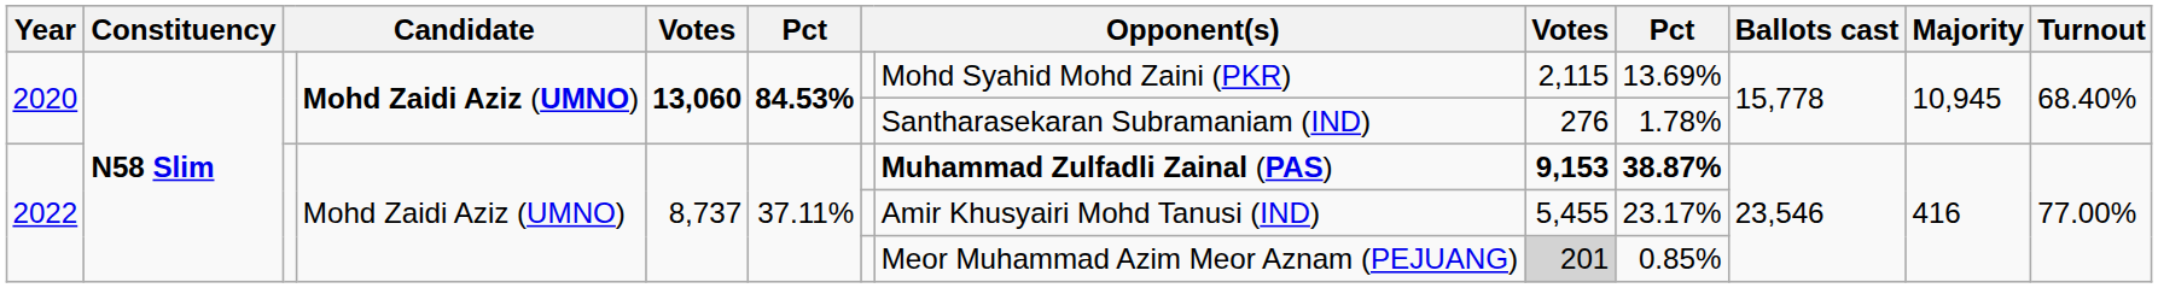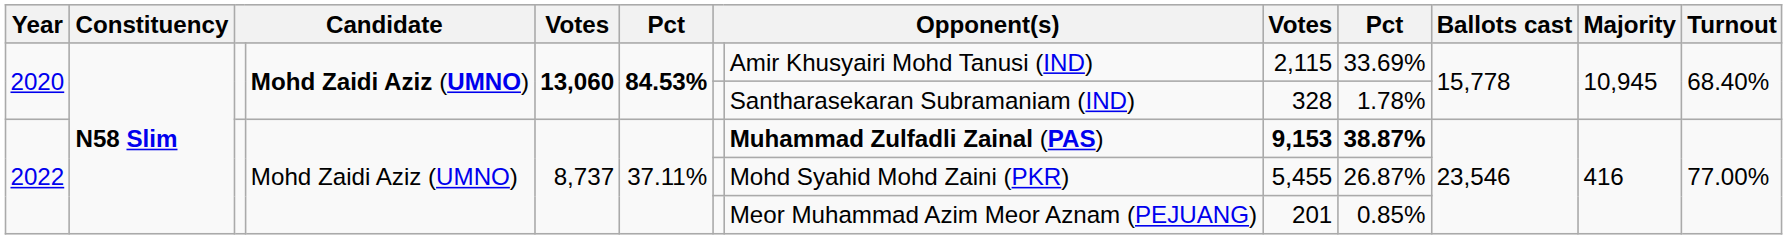row 2 | column 8: Mohd Syahid Mohd Zaini (PKR) -> Amir Khusyairi Mohd Tanusi (IND)
row 2 | column 10: 13.69% -> 33.69%
row 3 | column 9: 276 -> 328
row 5 | column 8: Amir Khusyairi Mohd Tanusi (IND) -> Mohd Syahid Mohd Zaini (PKR)
row 5 | column 10: 23.17% -> 26.87%
row 6 | column 9: lightgrey background -> no background
